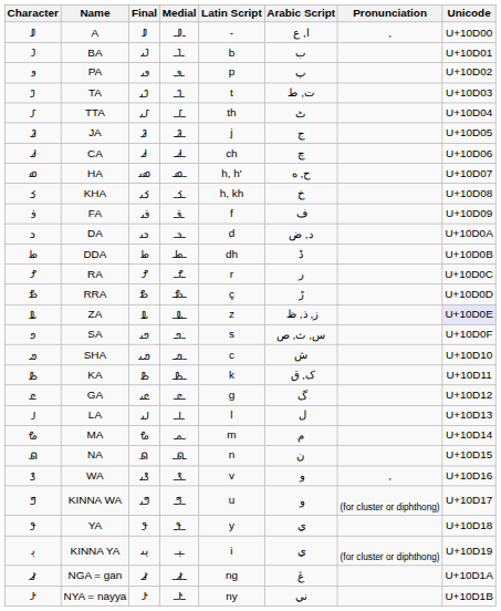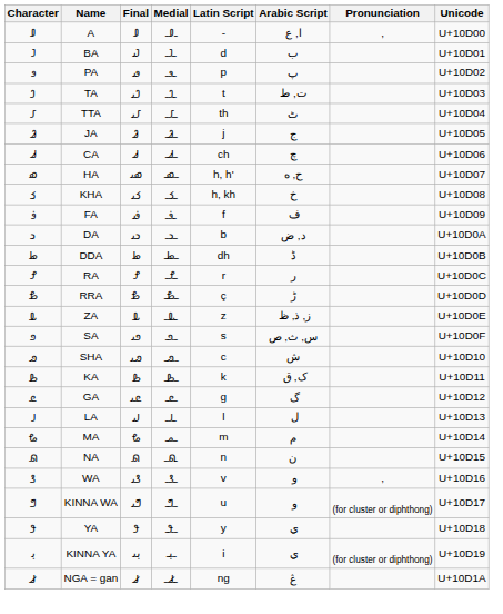BA | Latin Script: b -> d
DA | Latin Script: d -> b
ZA | Unicode: lavender background -> no background
- row: 𐴛 | NYA = nayya | 𐴛 | ـ𐴛ـ | ny | ني | U+10D1B
